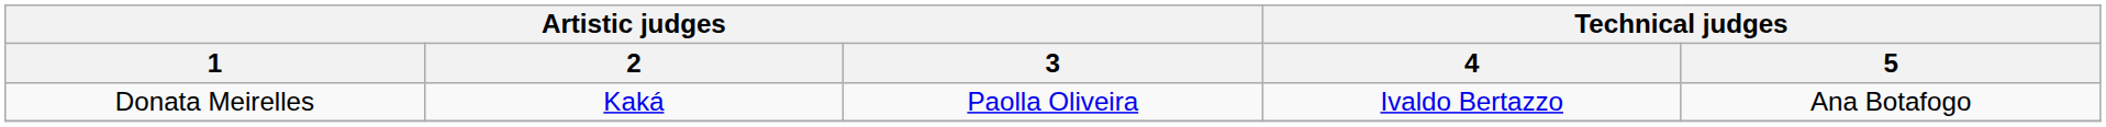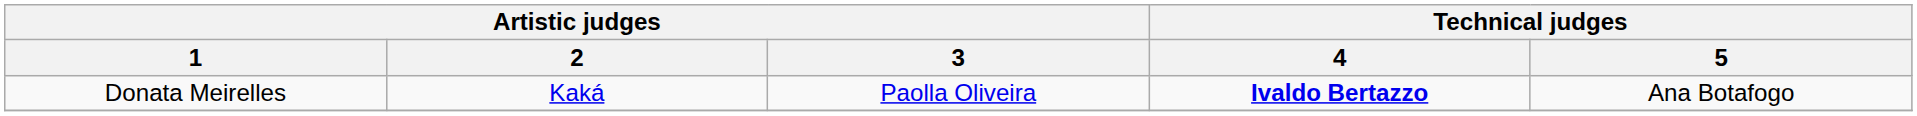Donata Meirelles | Technical judges / 4: normal -> bold
